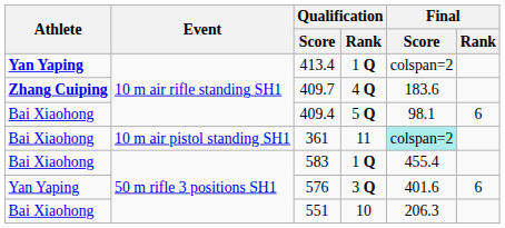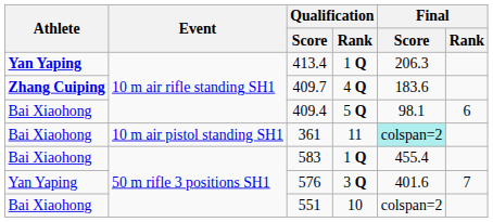413.4 | Final / Score: colspan=2 -> 206.3
576 | Final / Rank: 6 -> 7
551 | Final / Score: 206.3 -> colspan=2
